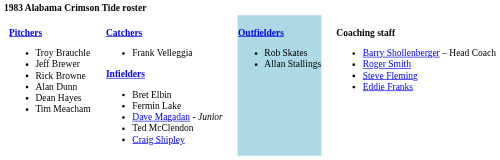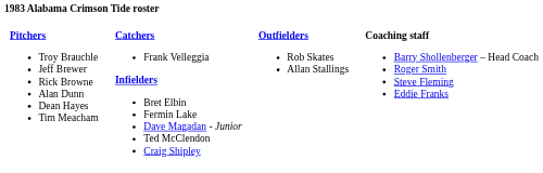row 2 | column 3: lightblue background -> no background
